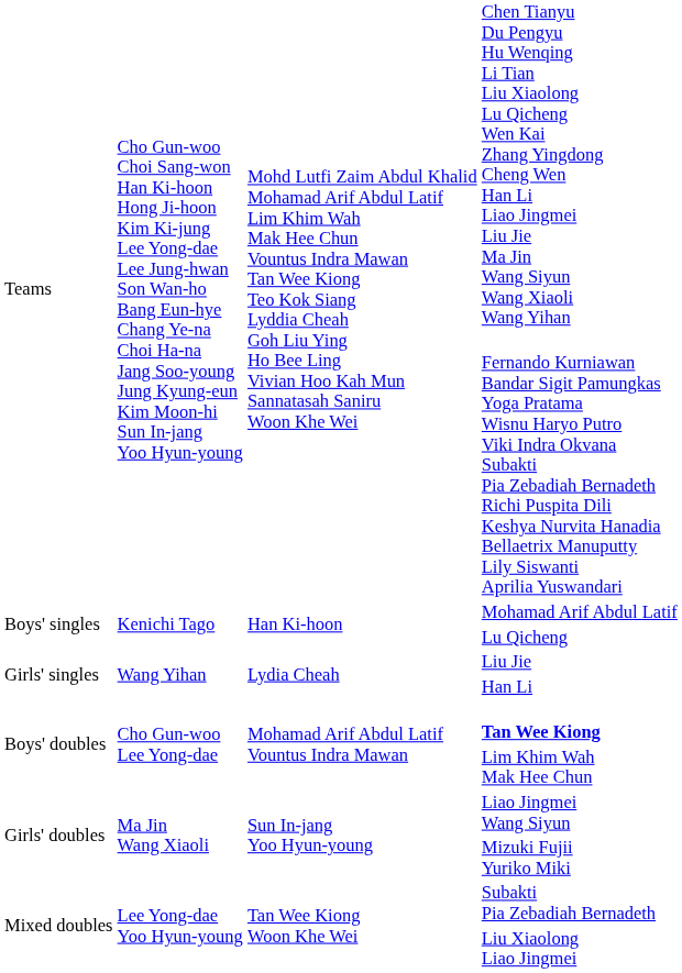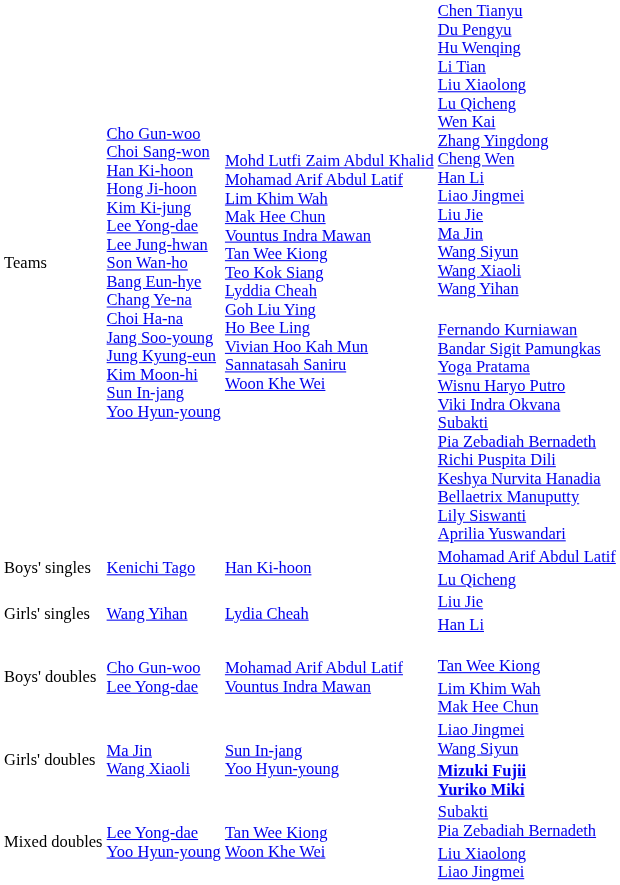Tan Wee Kiong | column 4: bold -> normal
Mizuki Fujii Yuriko Miki | column 4: normal -> bold
